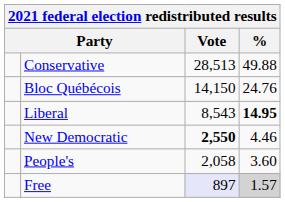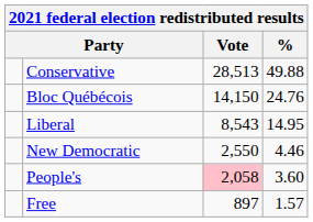Liberal | %: bold -> normal
New Democratic | Vote: bold -> normal
People's | Vote: no background -> pink background
Free | Vote: lavender background -> no background
Free | %: lightgrey background -> no background
